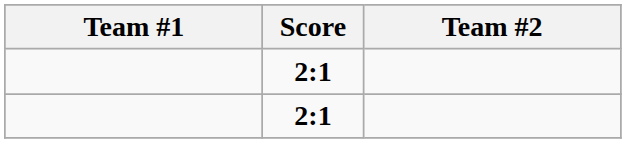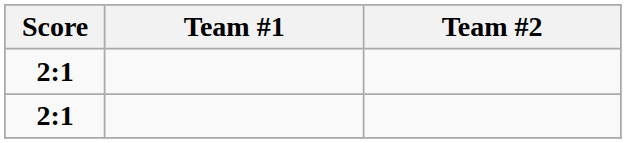columns swapped: Team #1 <-> Score
